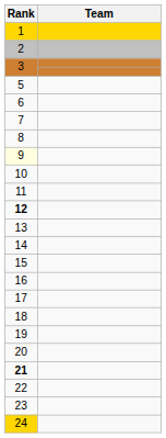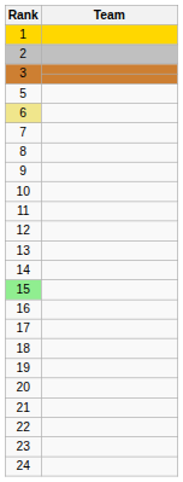row 7 | Rank: no background -> khaki background
row 10 | Rank: lightyellow background -> no background
row 13 | Rank: bold -> normal
row 16 | Rank: no background -> lightgreen background
row 22 | Rank: bold -> normal
row 25 | Rank: gold background -> no background
